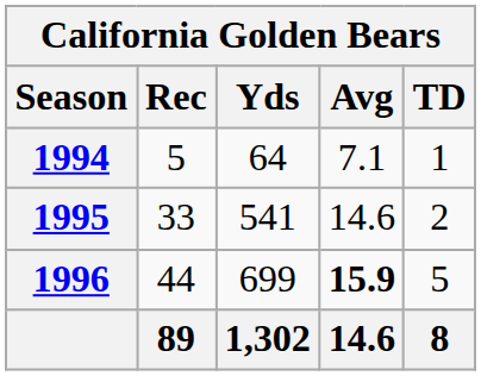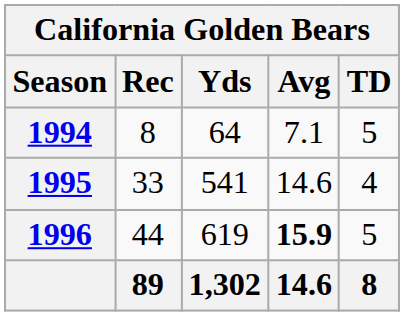1994 | Rec: 5 -> 8
1994 | TD: 1 -> 5
1995 | TD: 2 -> 4
1996 | Yds: 699 -> 619
